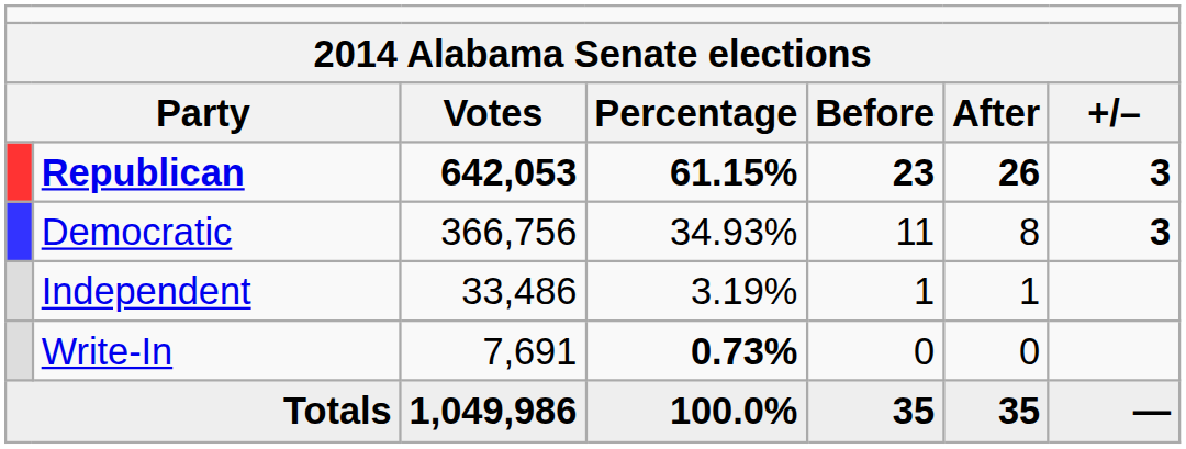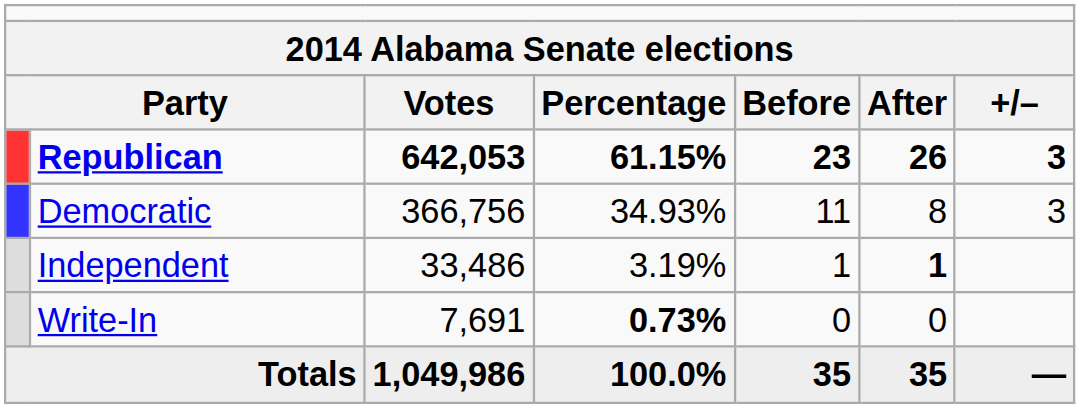Democratic | column 7: bold -> normal
Independent | column 6: normal -> bold
